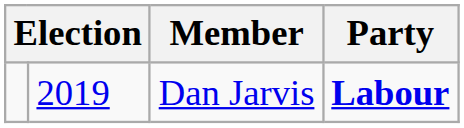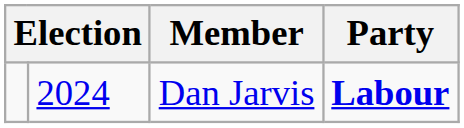Dan Jarvis | column 2: 2019 -> 2024
